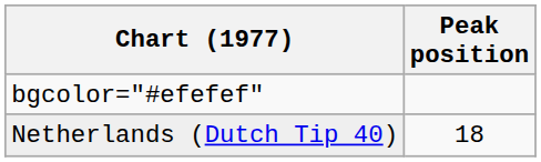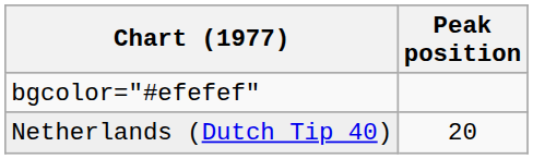Netherlands (Dutch Tip 40) | Peak position: 18 -> 20
